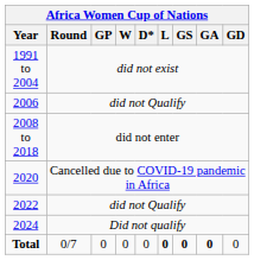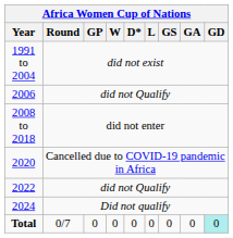Total | L: bold -> normal
Total | GS: bold -> normal
Total | GA: bold -> normal
Total | GD: no background -> paleturquoise background
